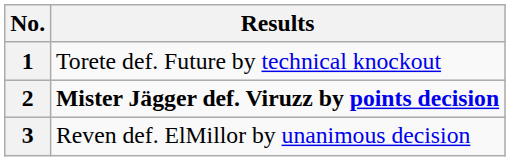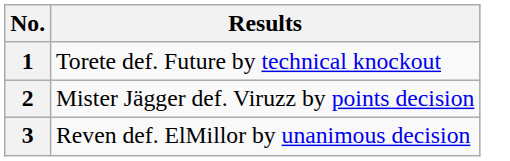2 | Results: bold -> normal
